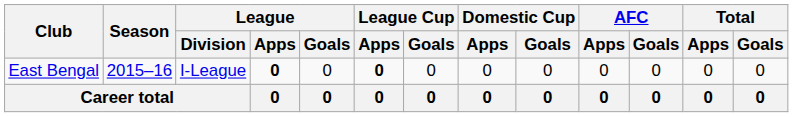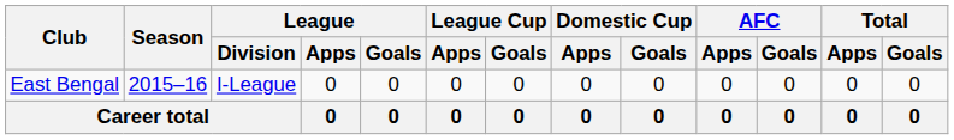East Bengal | League / Apps: bold -> normal
East Bengal | League Cup / Apps: bold -> normal
